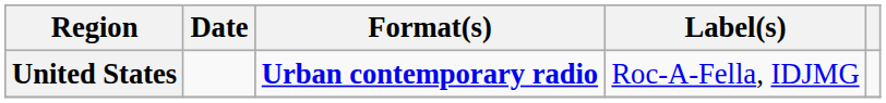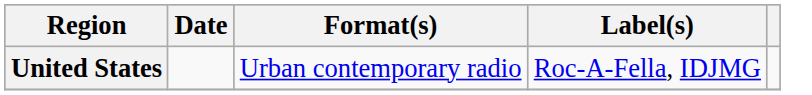United States | Format(s): bold -> normal
